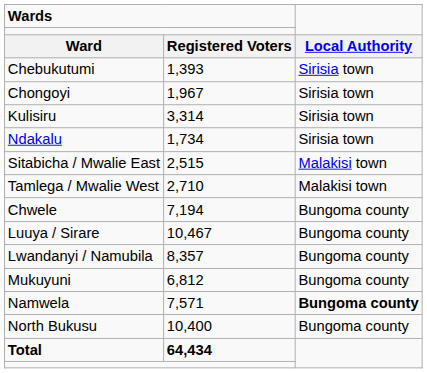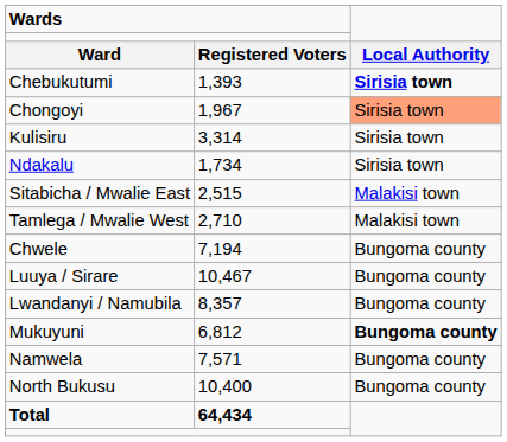Chebukutumi | column 3: normal -> bold
Chongoyi | column 3: no background -> lightsalmon background
Mukuyuni | column 3: normal -> bold
Namwela | column 3: bold -> normal
